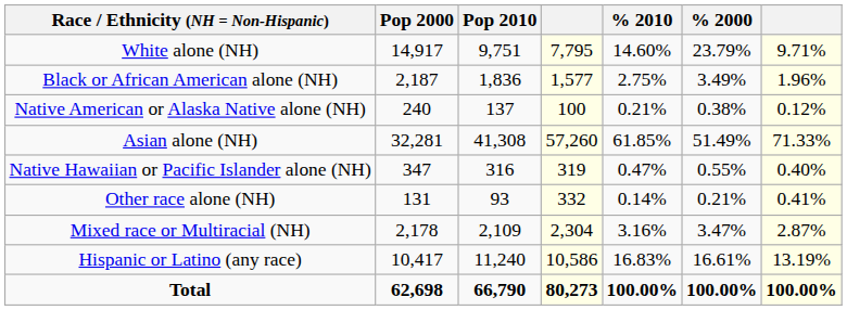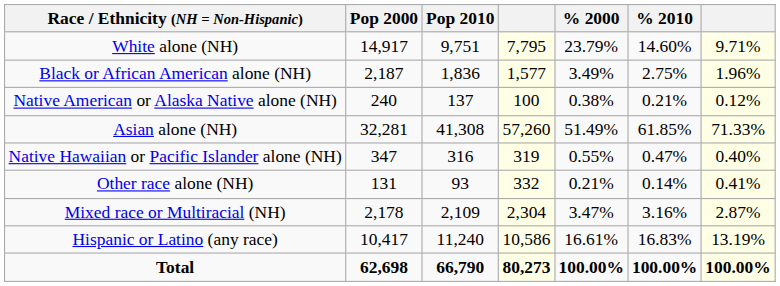columns swapped: % 2000 <-> % 2010
